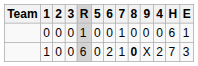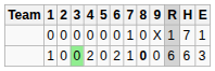columns swapped: 4 <-> R
row 2 | 9: 0 -> X
row 2 | H: 6 -> 7
row 3 | 3: no background -> lightgreen background
row 3 | 9: X -> 0
row 3 | H: 7 -> 6
